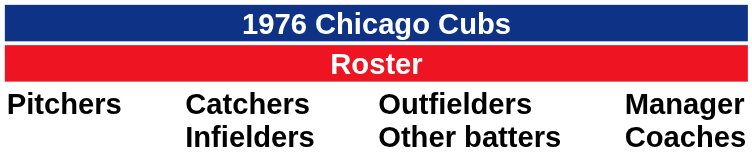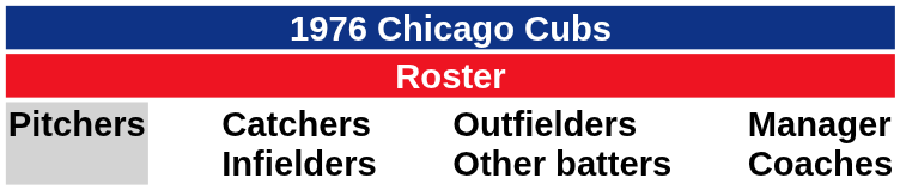Pitchers | column 1: no background -> lightgrey background
